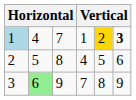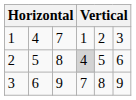row 2 | column 1: lightblue background -> no background
row 2 | column 5: gold background -> no background
row 2 | column 6: bold -> normal
row 3 | column 4: no background -> lightgrey background
row 4 | column 2: lightgreen background -> no background
